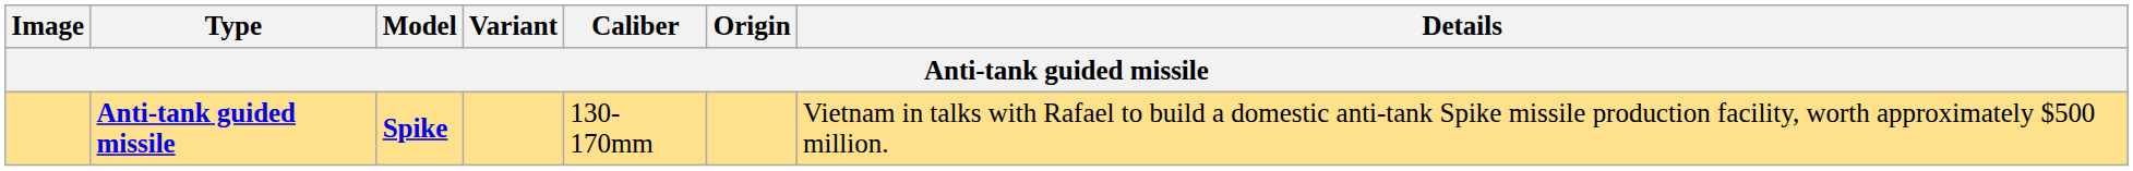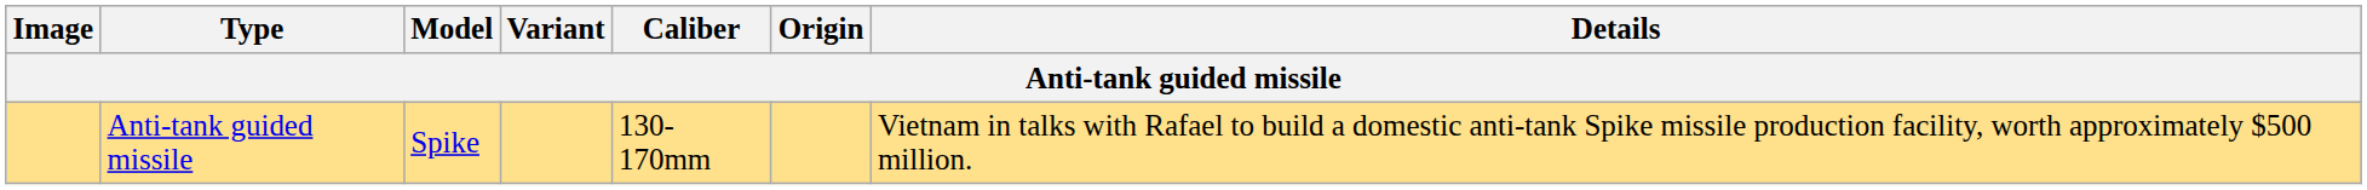row 3 | Type: bold -> normal
row 3 | Model: bold -> normal
